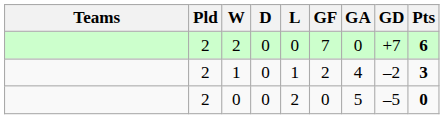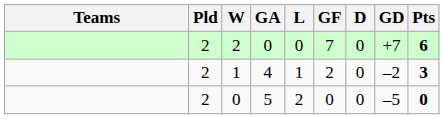columns swapped: D <-> GA
